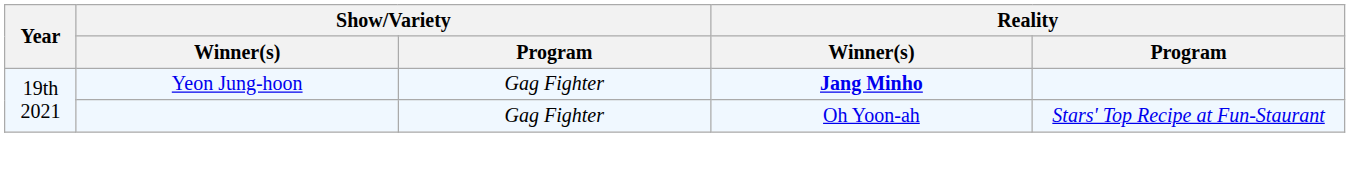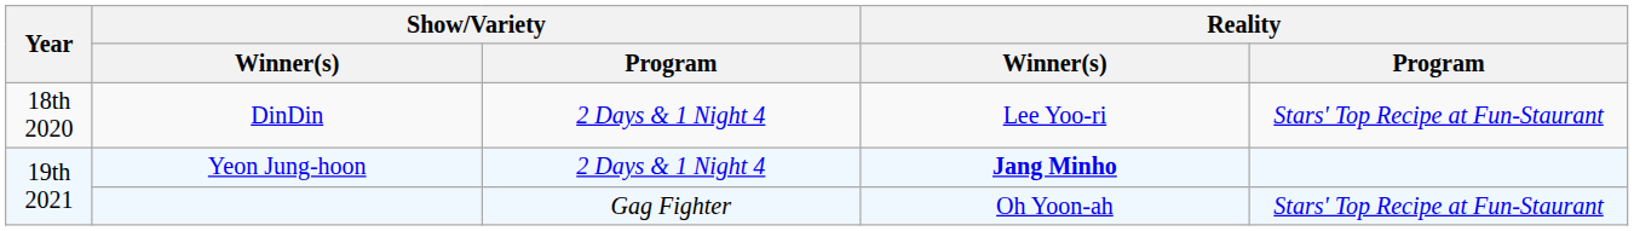+ row: 18th 2020 | DinDin | 2 Days & 1 Night 4 | Lee Yoo-ri | Stars' Top Recipe at Fun-Staurant
Yeon Jung-hoon | Show/Variety / Program: Gag Fighter -> 2 Days & 1 Night 4
